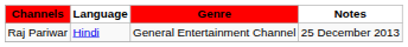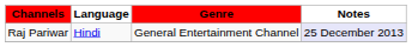Raj Pariwar | Notes: no background -> lavender background
